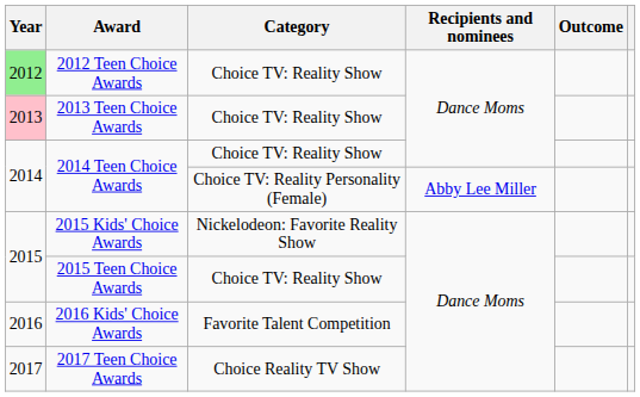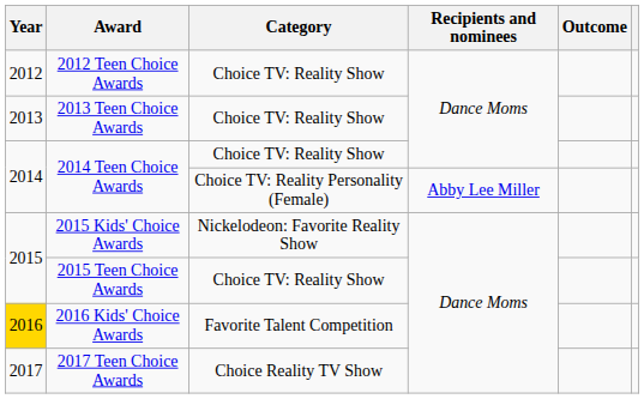2012 Teen Choice Awards | Year: lightgreen background -> no background
2013 Teen Choice Awards | Year: pink background -> no background
2016 Kids' Choice Awards | Year: no background -> gold background
